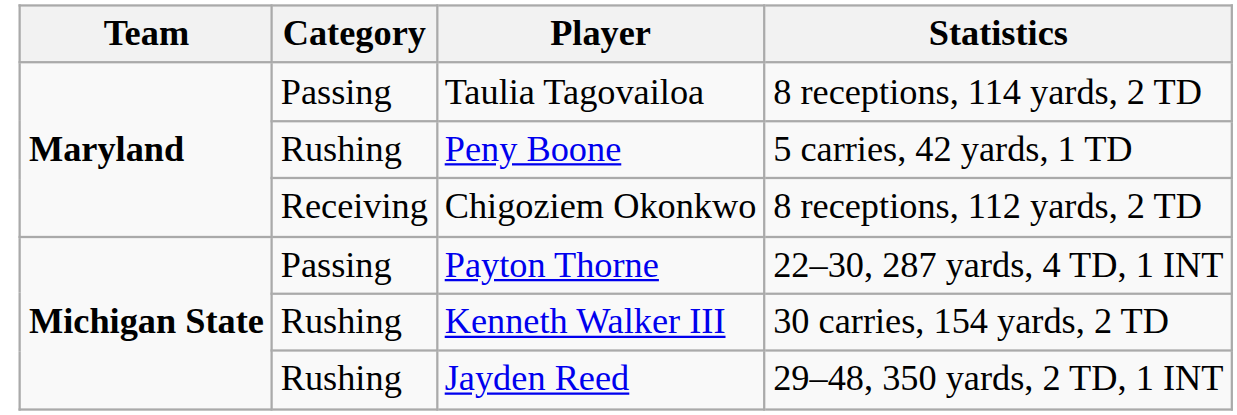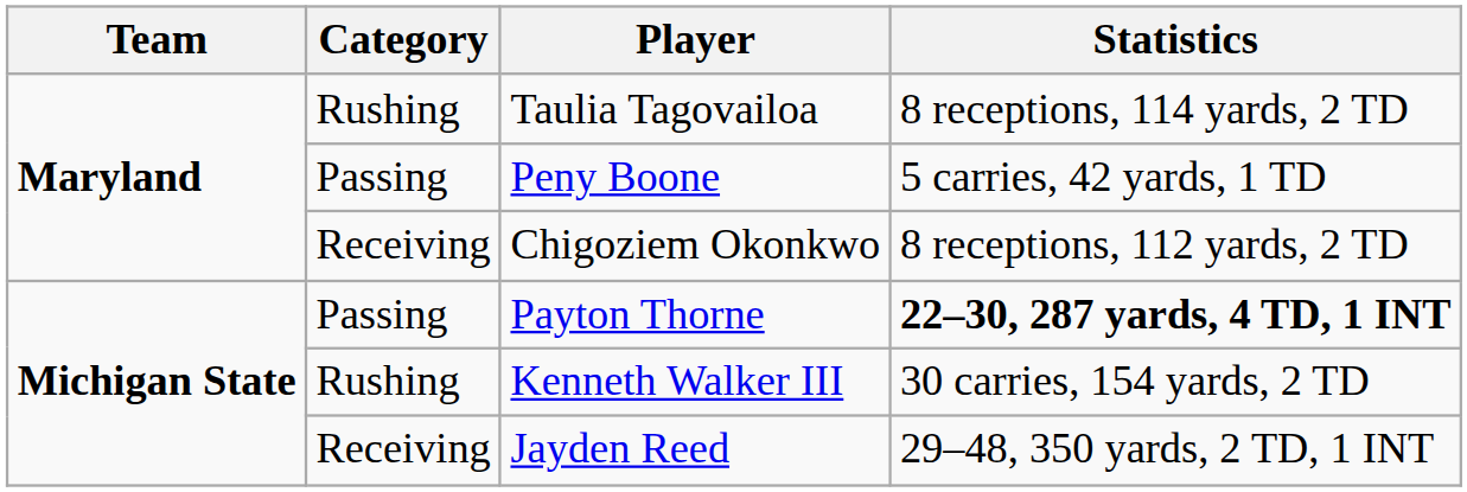Taulia Tagovailoa | Category: Passing -> Rushing
Peny Boone | Category: Rushing -> Passing
Payton Thorne | Statistics: normal -> bold
Jayden Reed | Category: Rushing -> Receiving
